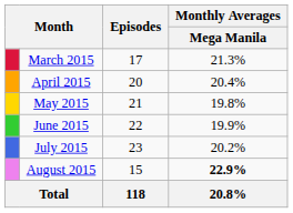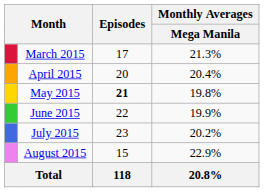May 2015 | Episodes: normal -> bold
August 2015 | Monthly Averages / Mega Manila: bold -> normal
